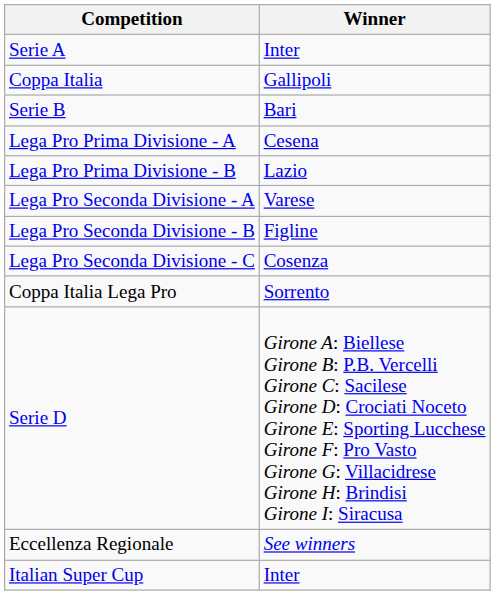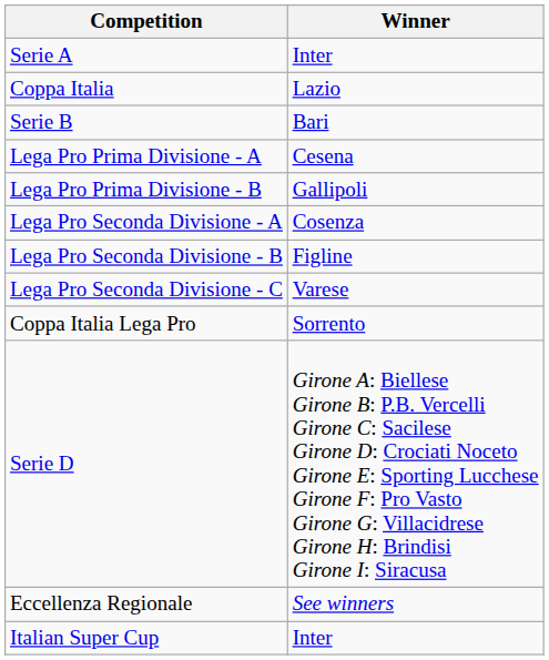Coppa Italia | Winner: Gallipoli -> Lazio
Lega Pro Prima Divisione - B | Winner: Lazio -> Gallipoli
Lega Pro Seconda Divisione - A | Winner: Varese -> Cosenza
Lega Pro Seconda Divisione - C | Winner: Cosenza -> Varese
